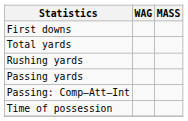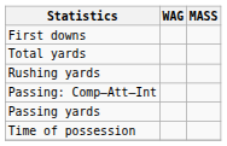rows swapped: Passing yards <-> Passing: Comp–Att–Int
